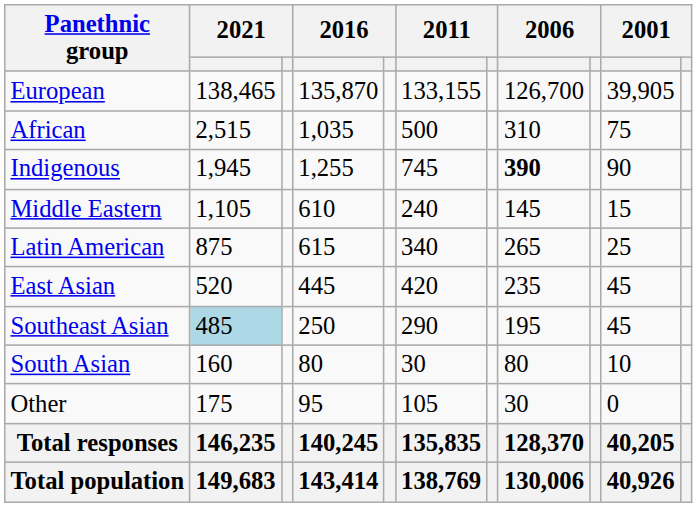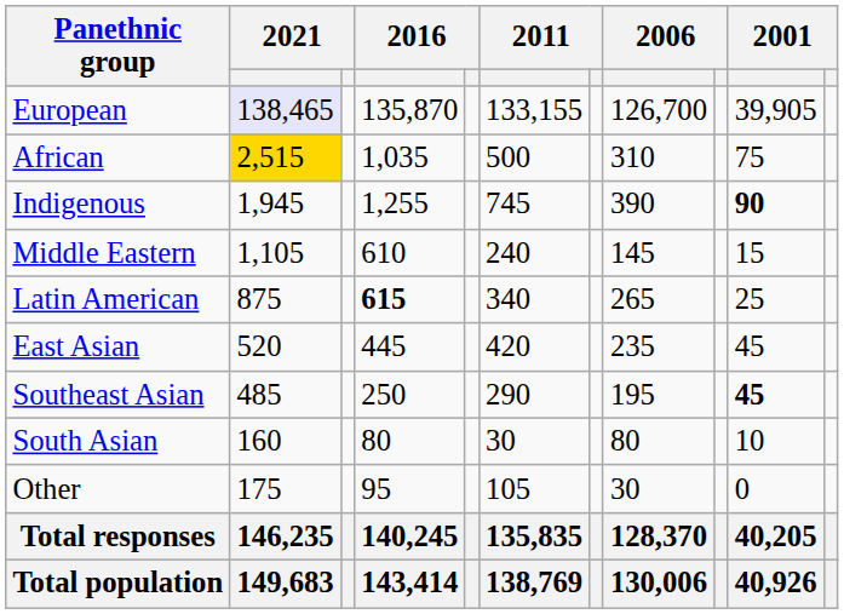European | column 2: no background -> lavender background
African | column 2: no background -> gold background
Indigenous | column 8: bold -> normal
Indigenous | column 10: normal -> bold
Latin American | column 4: normal -> bold
Southeast Asian | column 2: lightblue background -> no background
Southeast Asian | column 10: normal -> bold
